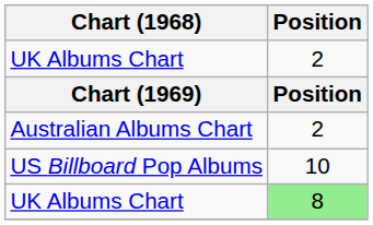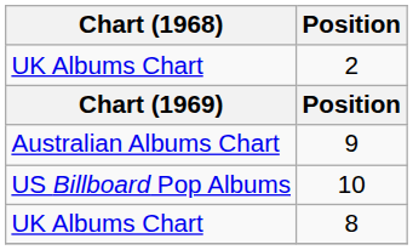row 4 | Position: 2 -> 9
row 6 | Position: lightgreen background -> no background
